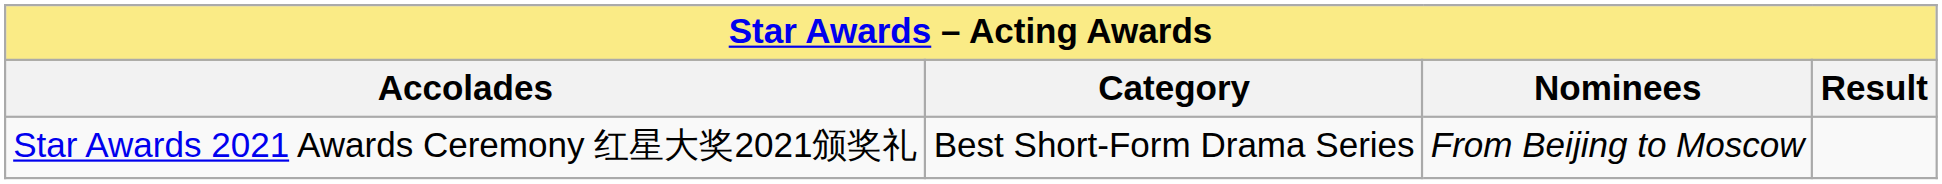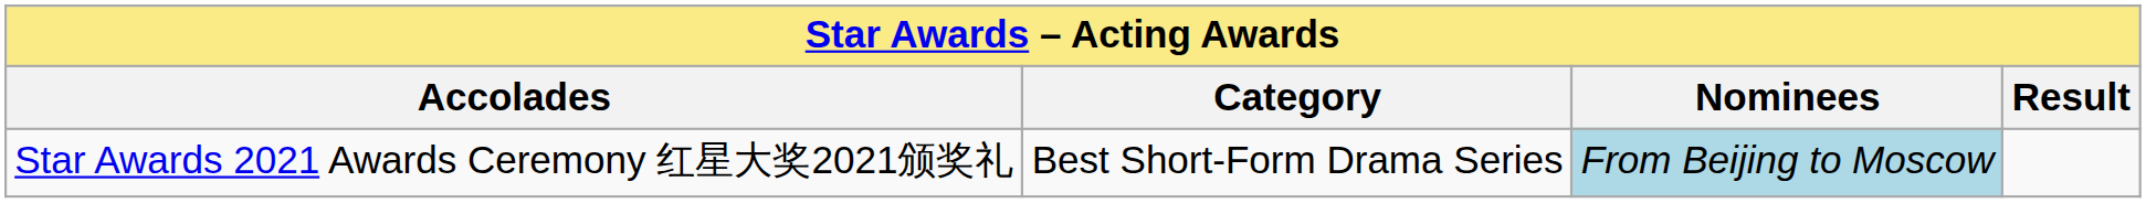Star Awards 2021 Awards Ceremony 红星大奖2021颁奖礼 | Nominees: no background -> lightblue background
